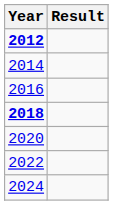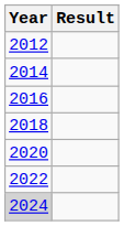2012 | Year: bold -> normal
2018 | Year: bold -> normal
2024 | Year: no background -> lightgrey background
